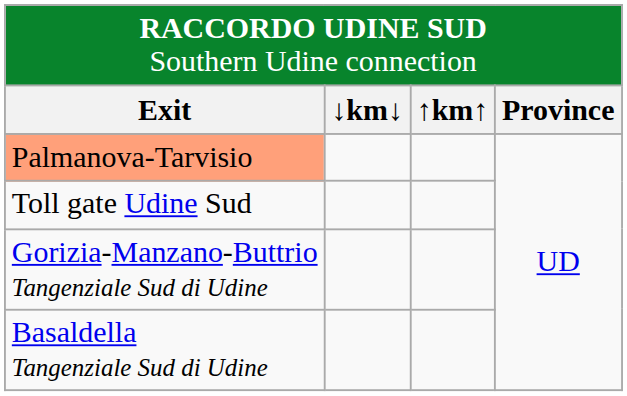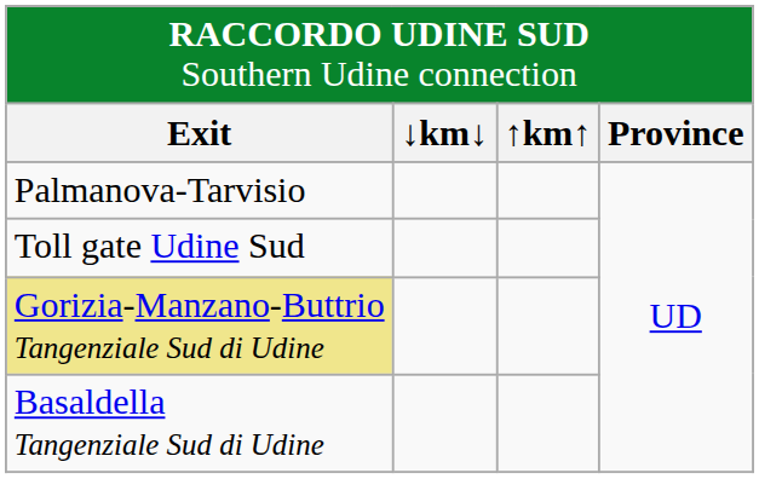Palmanova-Tarvisio | column 1: lightsalmon background -> no background
Gorizia-Manzano-Buttrio Tangenziale Sud di Udine | column 1: no background -> khaki background
